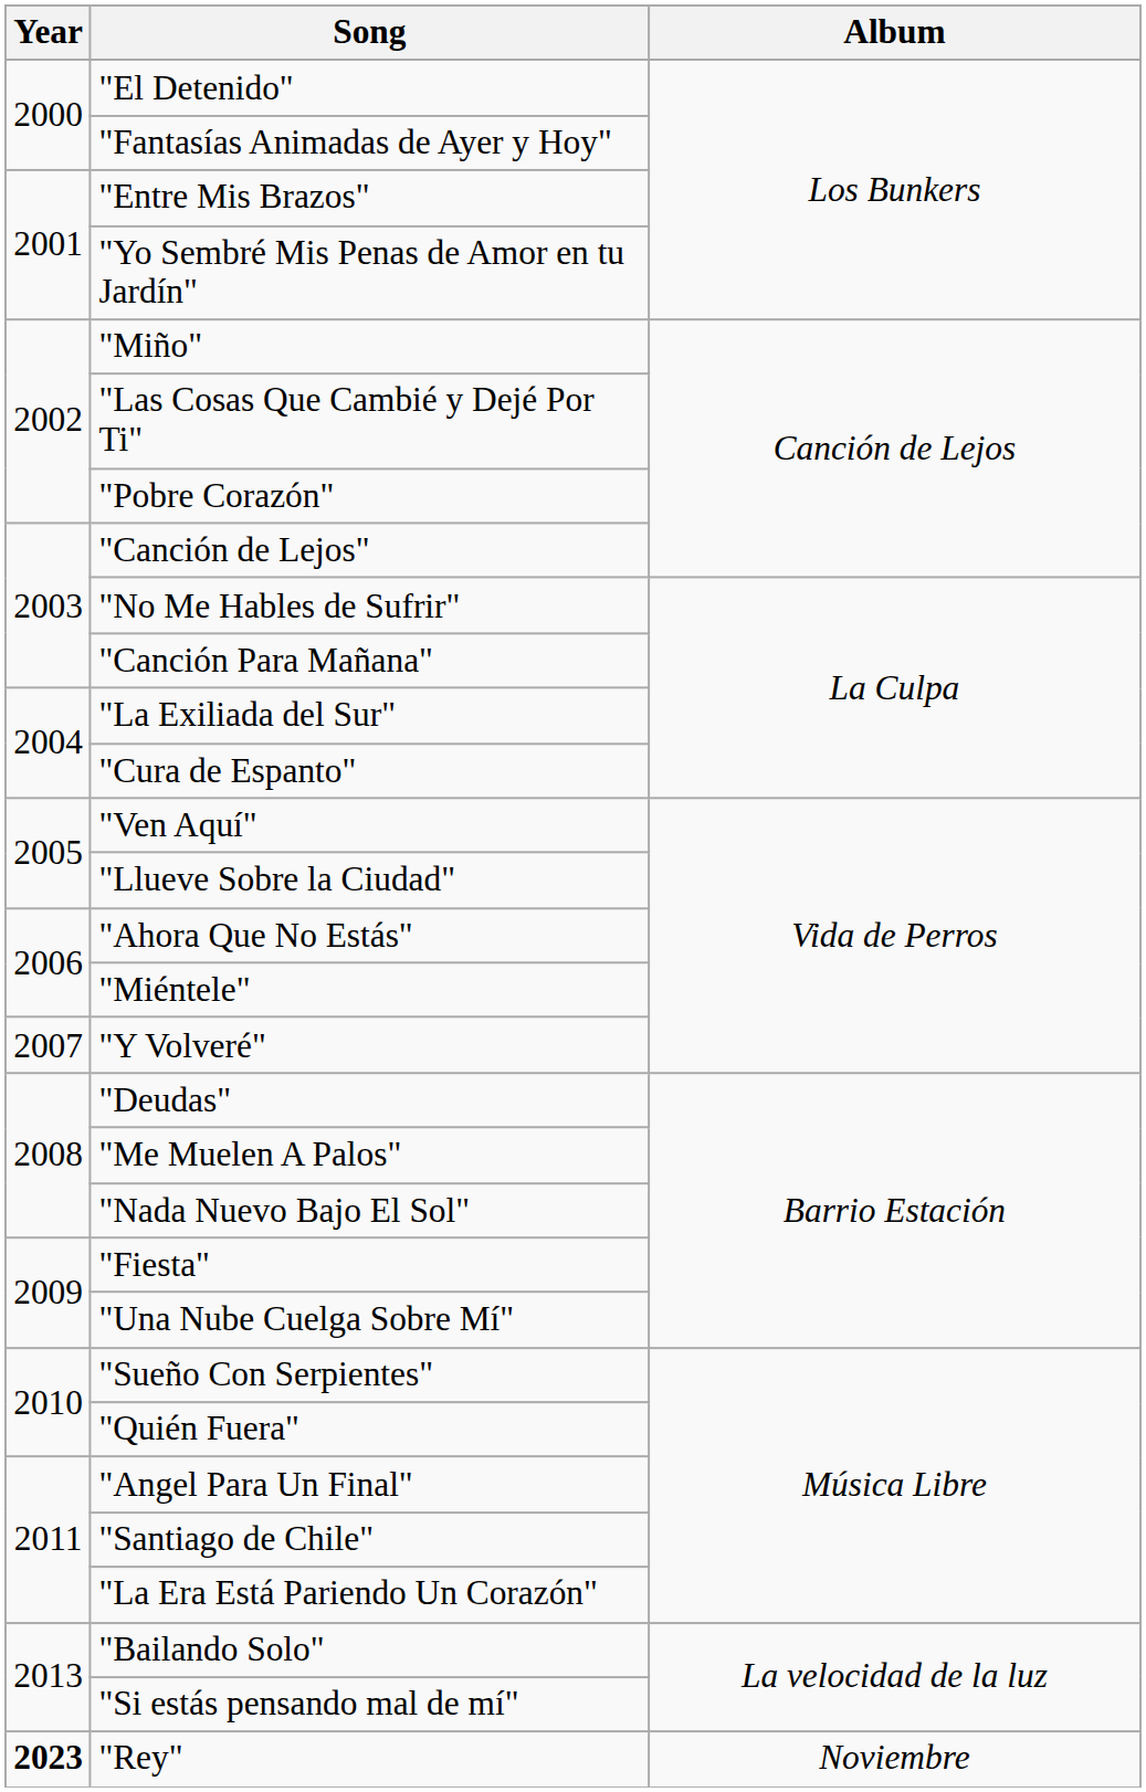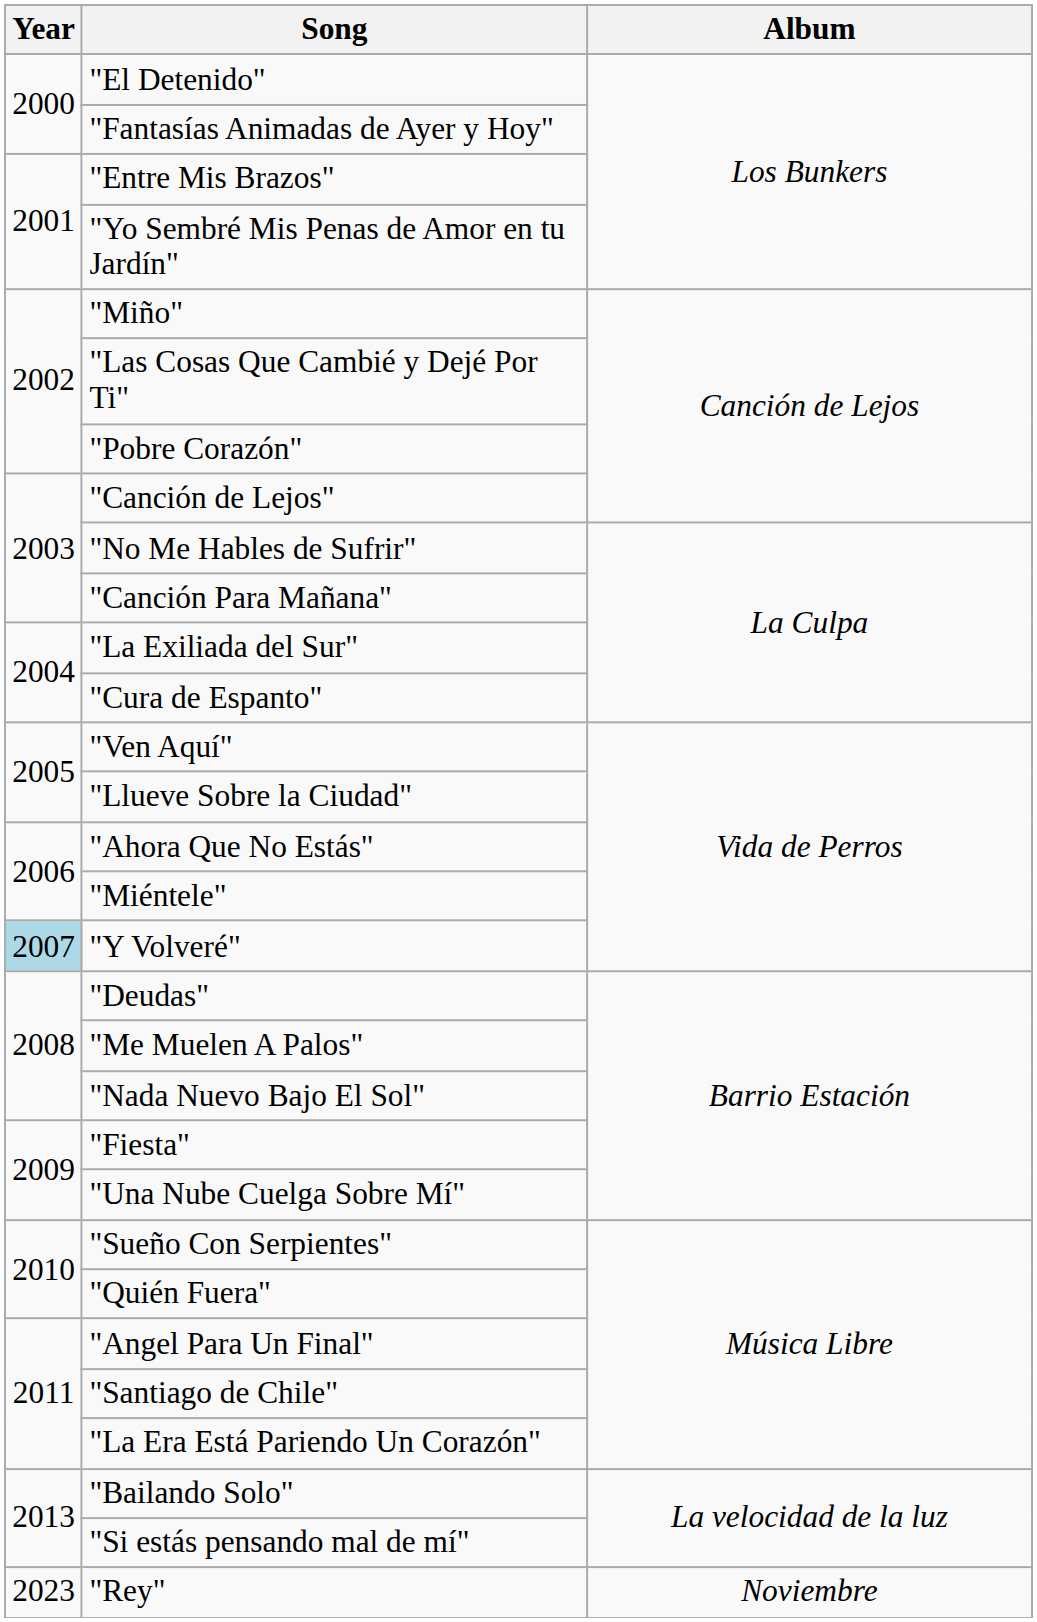"Y Volveré" | Year: no background -> lightblue background
"Rey" | Year: bold -> normal
